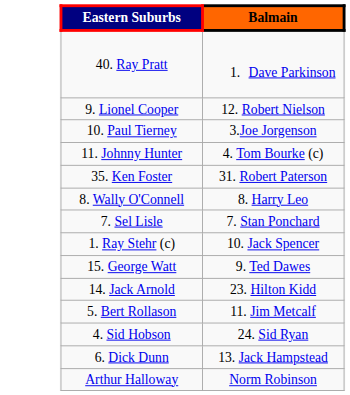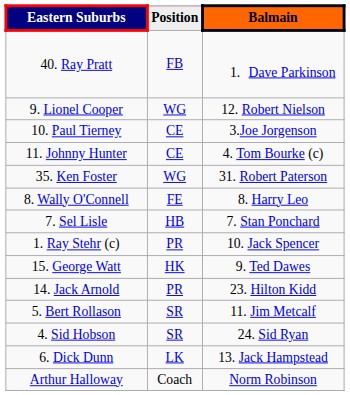+ column: Position | FB | WG | CE | CE | WG | FE | HB | PR | HK | PR | SR | SR | LK | Coach
